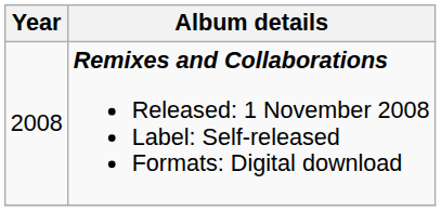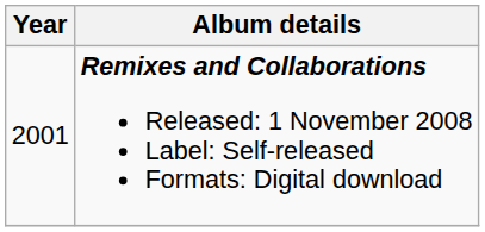row 2 | Year: 2008 -> 2001
